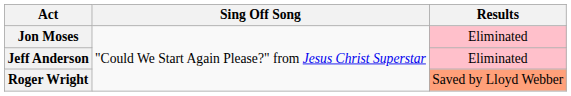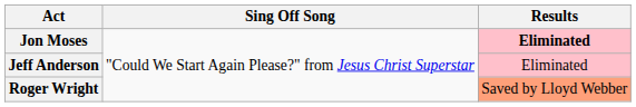Jon Moses | Results: normal -> bold
